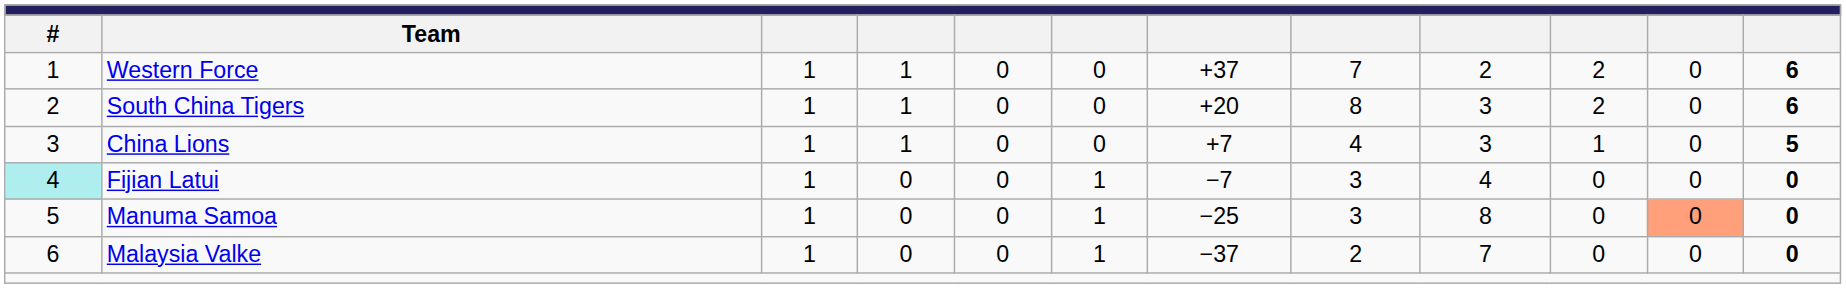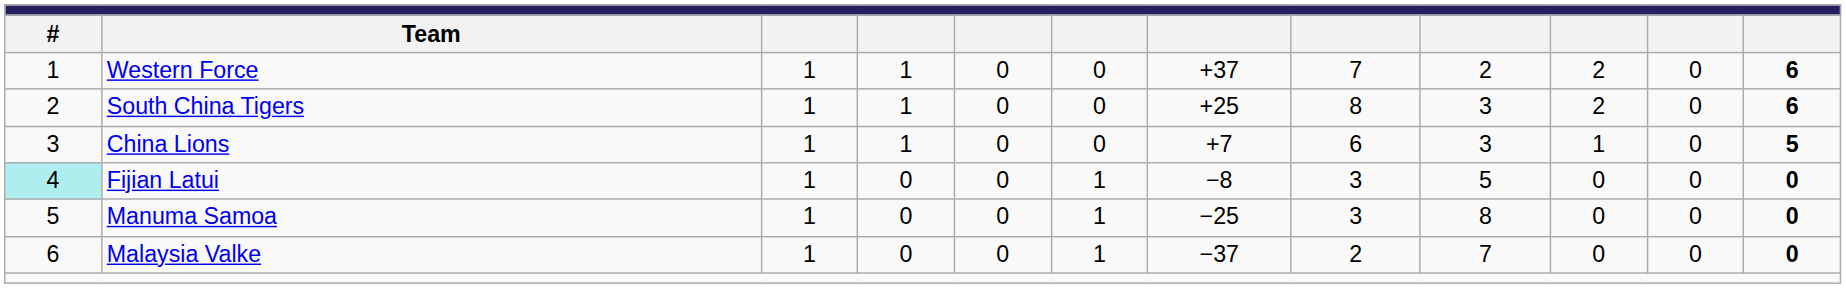South China Tigers | column 7: +20 -> +25
China Lions | column 8: 4 -> 6
Fijian Latui | column 7: −7 -> −8
Fijian Latui | column 9: 4 -> 5
Manuma Samoa | column 11: lightsalmon background -> no background
